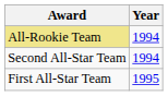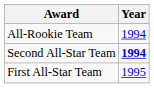row 2 | Award: khaki background -> no background
row 3 | Year: normal -> bold
